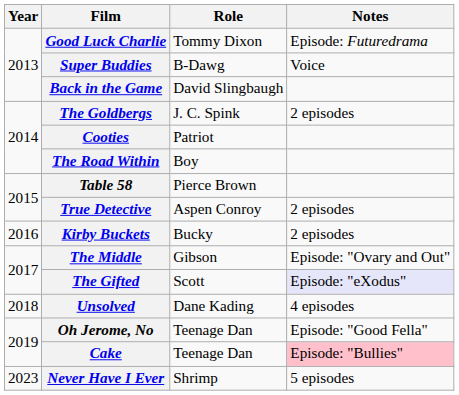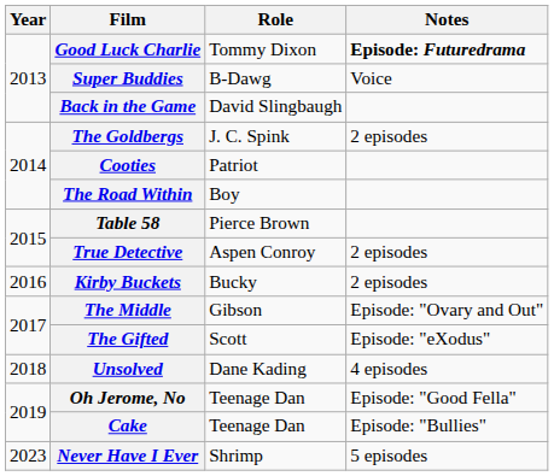Good Luck Charlie | Notes: normal -> bold
The Gifted | Notes: lavender background -> no background
Cake | Notes: pink background -> no background
